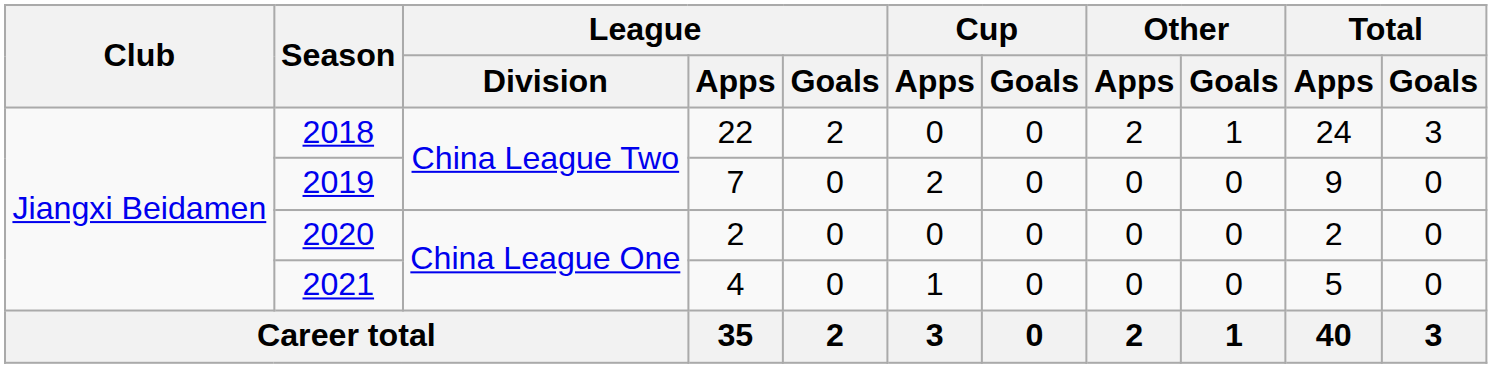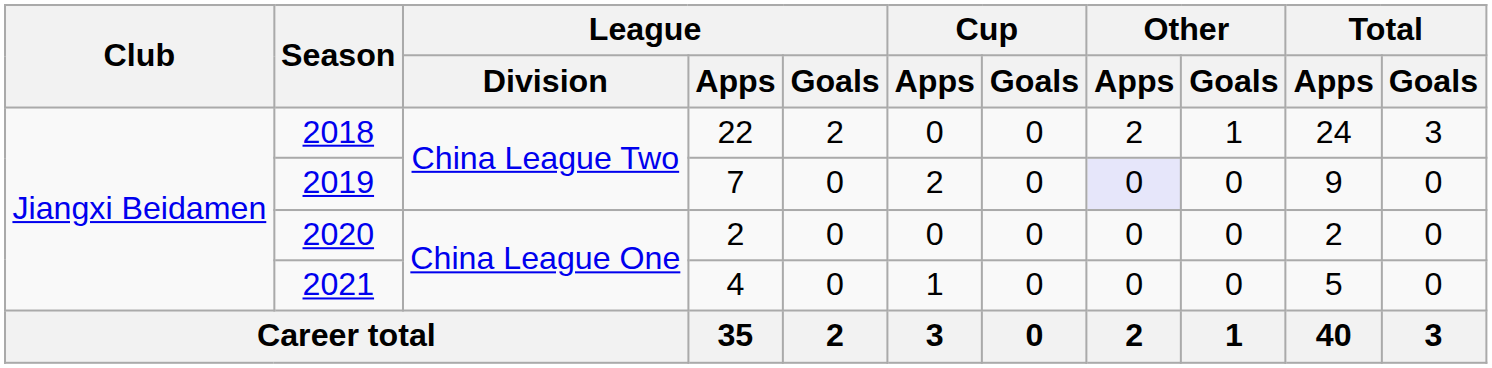2019 | Other / Apps: no background -> lavender background
